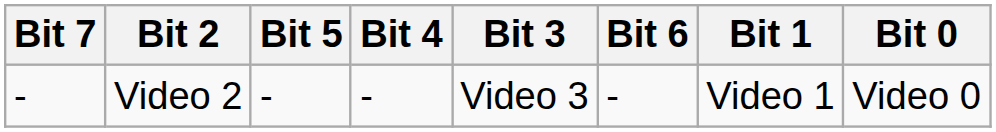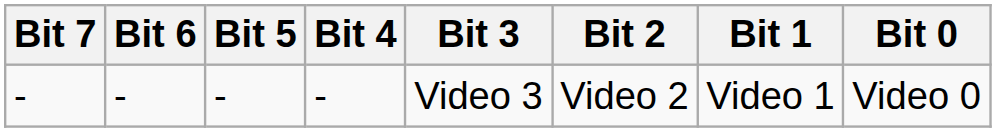columns swapped: Bit 6 <-> Bit 2
